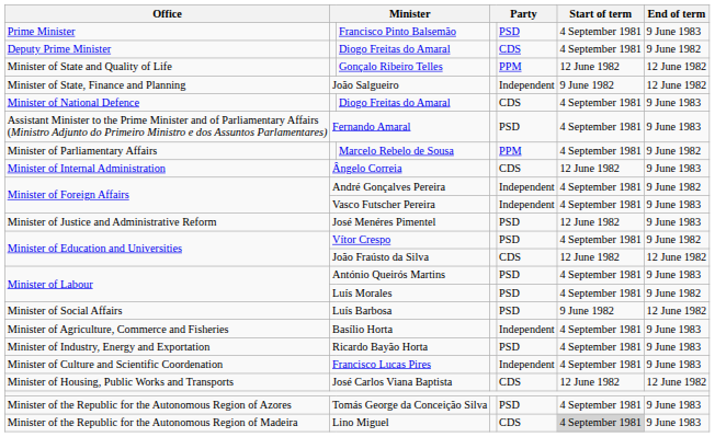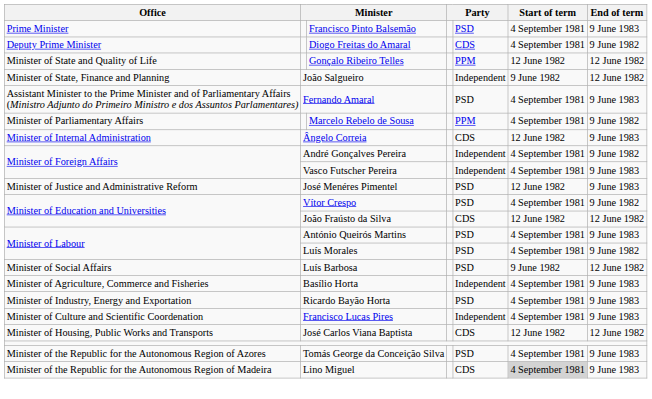- row: Minister of National Defence | Diogo Freitas do Amaral | CDS | 4 September 1981 | 9 June 1983
